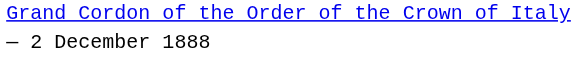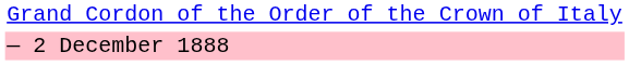— 2 December 1888 | column 1: no background -> pink background
